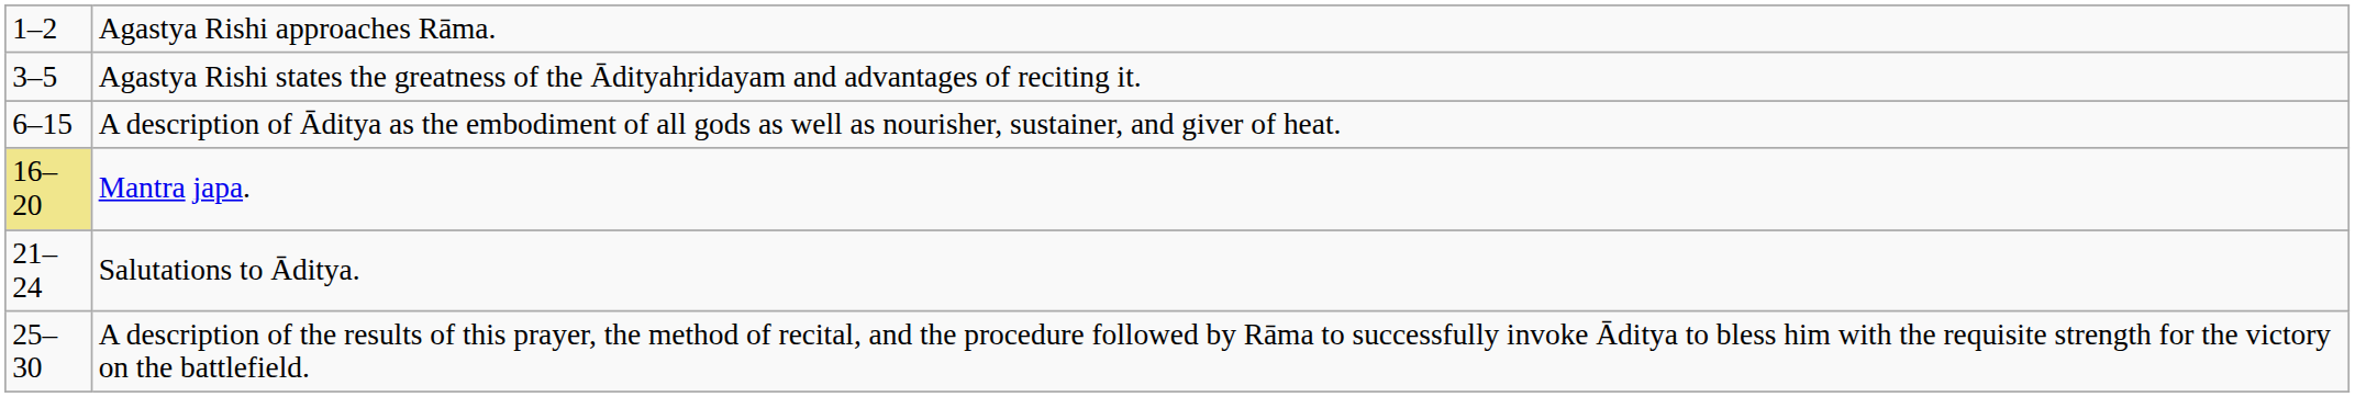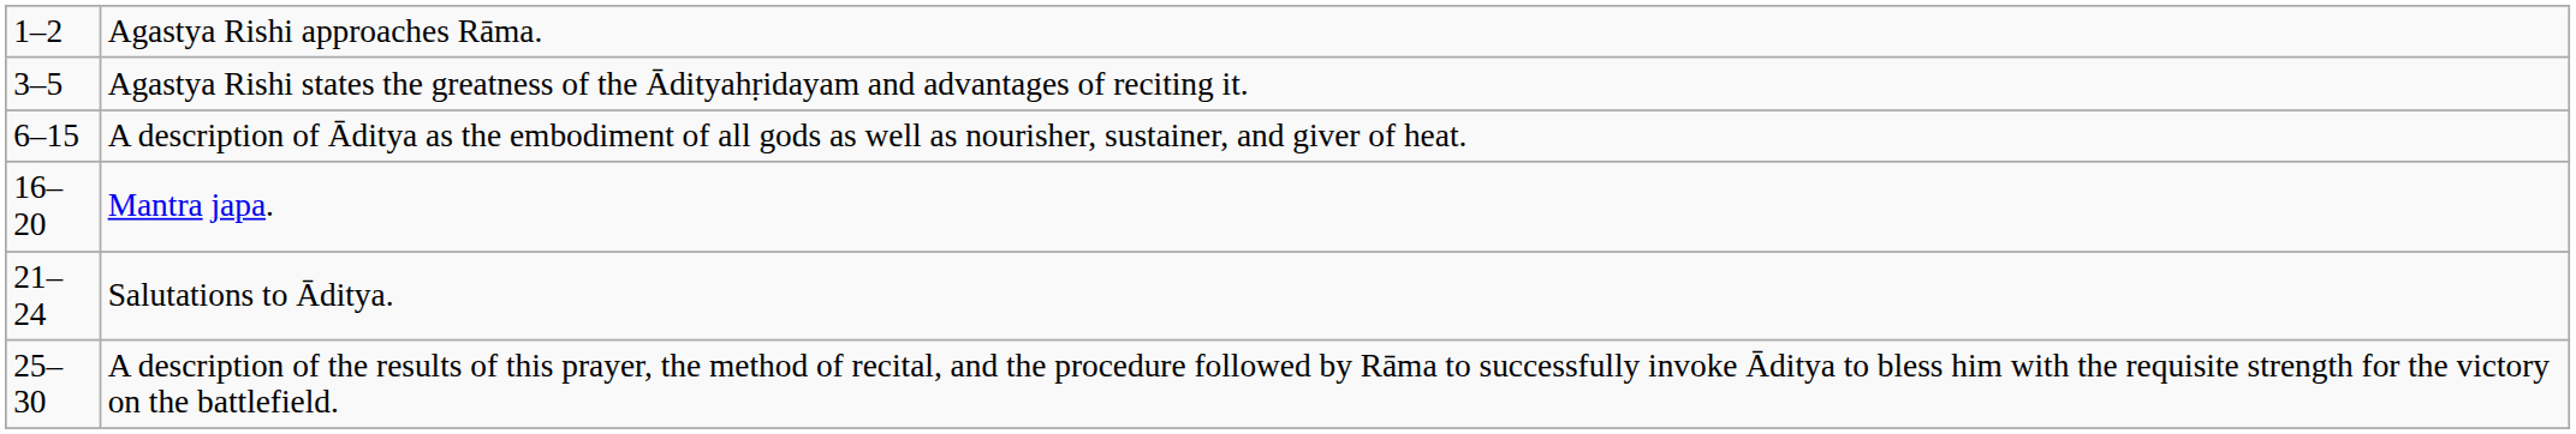Mantra japa. | column 1: khaki background -> no background
